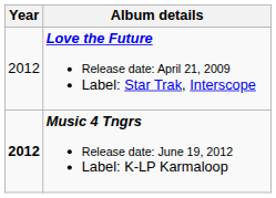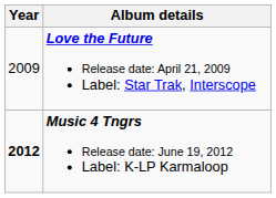row 2 | Year: 2012 -> 2009
